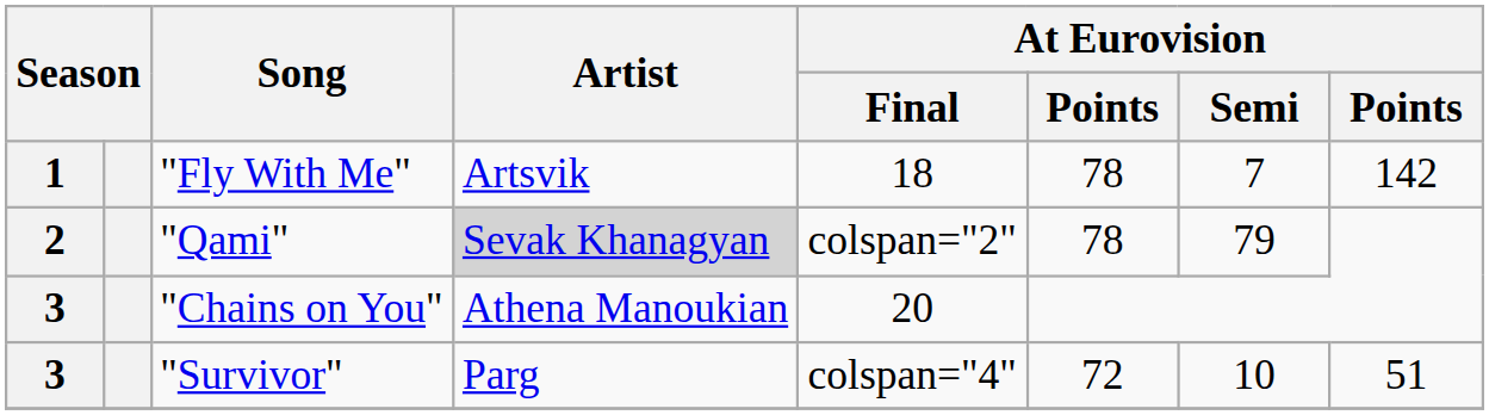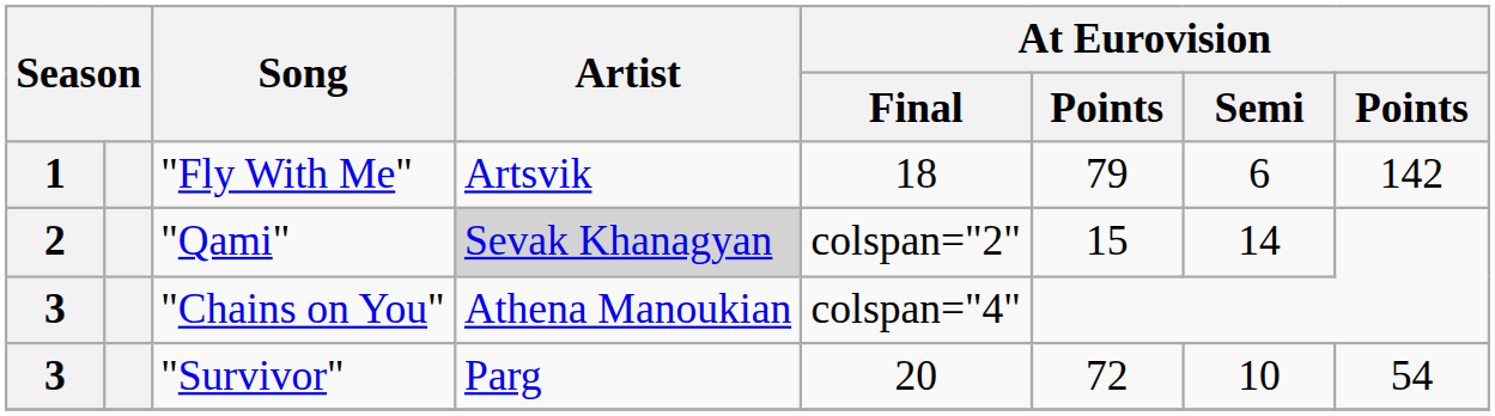"Fly With Me" | column 6: 78 -> 79
"Fly With Me" | At Eurovision / Semi: 7 -> 6
"Qami" | column 6: 78 -> 15
"Qami" | At Eurovision / Semi: 79 -> 14
"Chains on You" | At Eurovision / Final: 20 -> colspan="4"
"Survivor" | At Eurovision / Final: colspan="4" -> 20
"Survivor" | column 8: 51 -> 54
